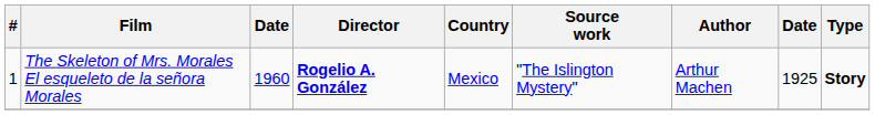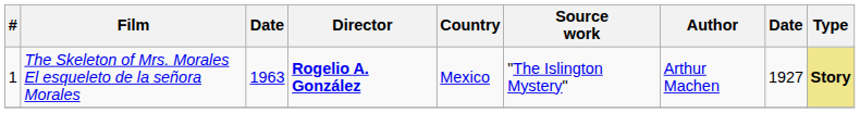row 2 | column 3: 1960 -> 1963
row 2 | column 8: 1925 -> 1927
row 2 | Type: no background -> khaki background
